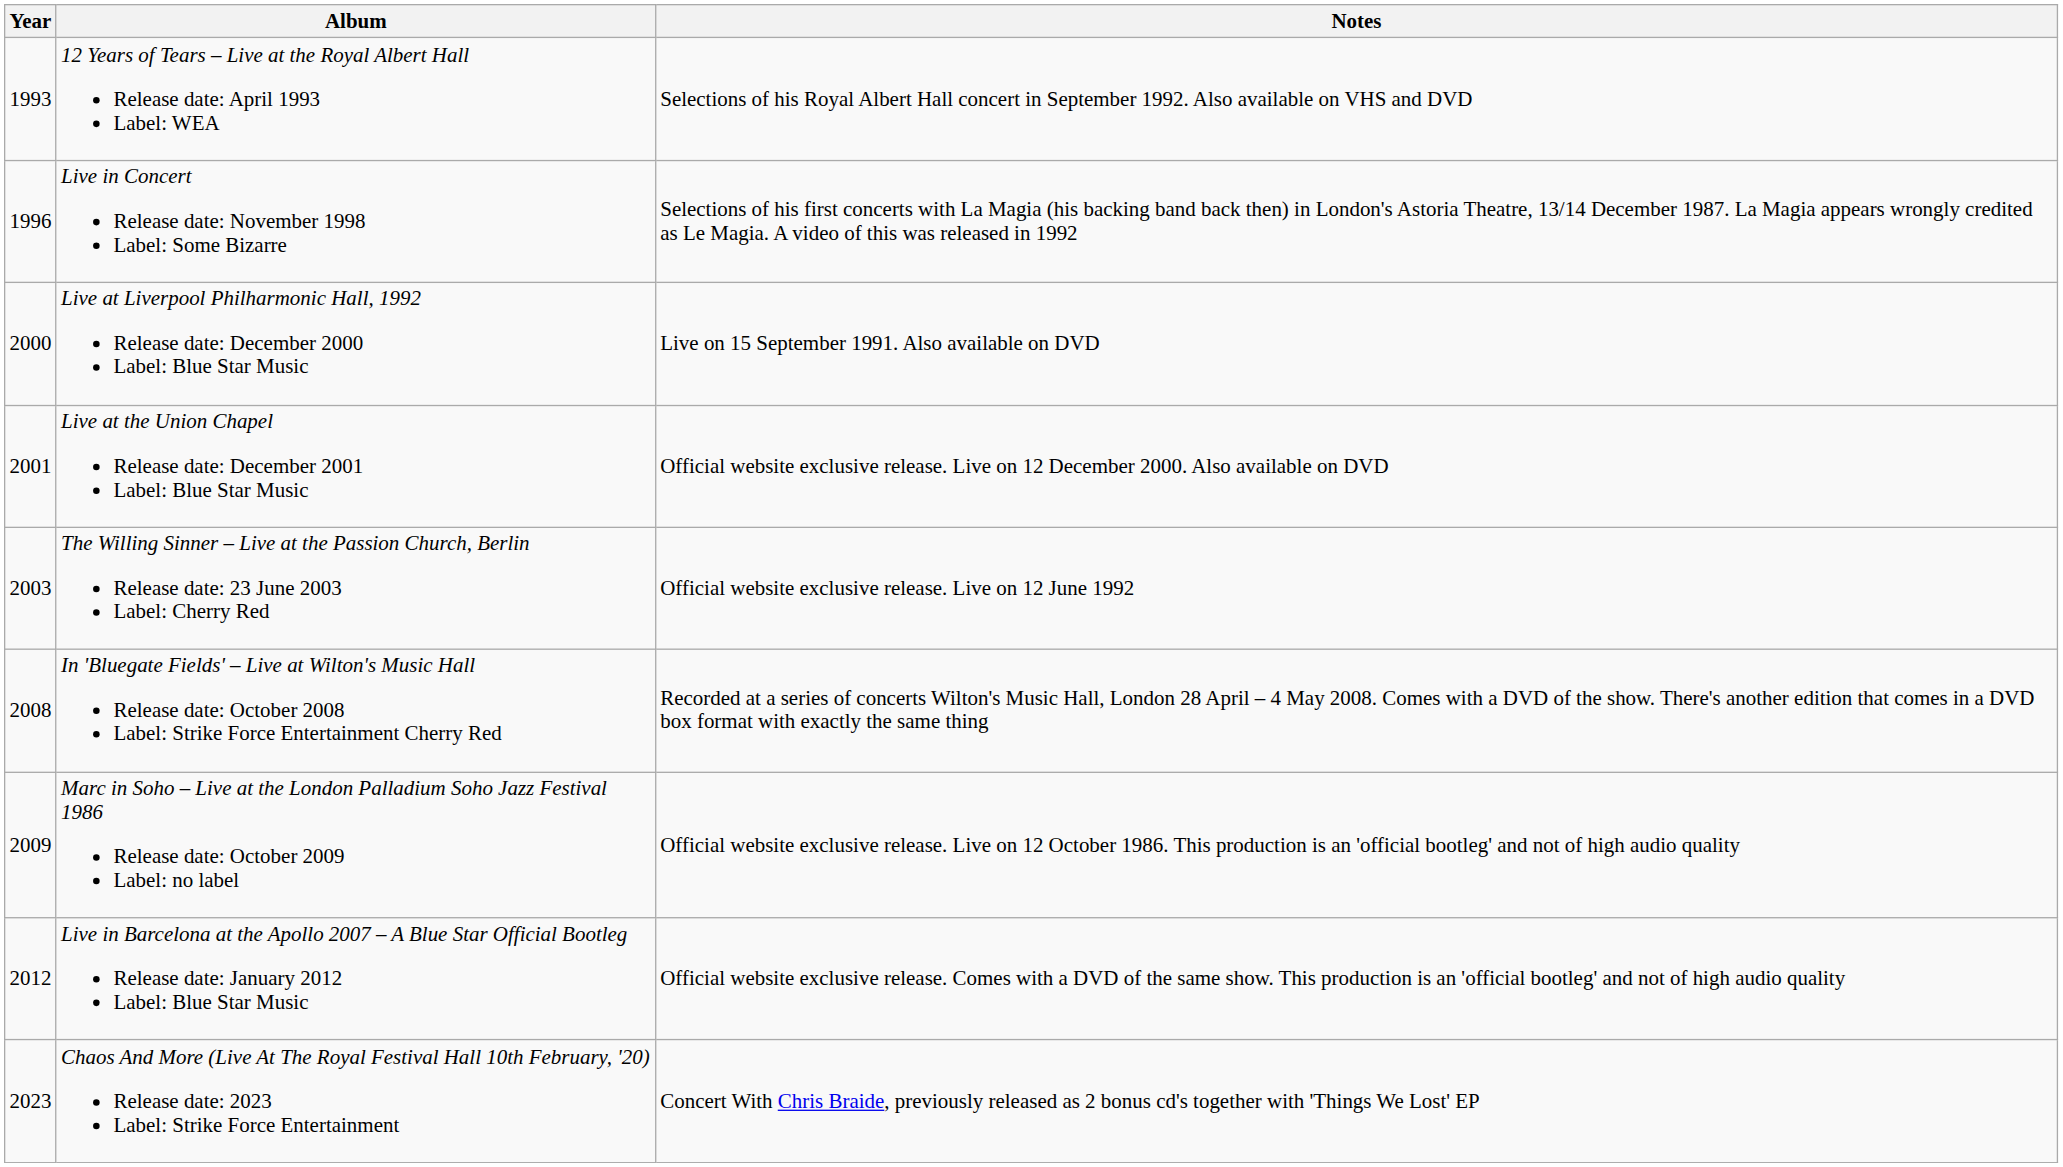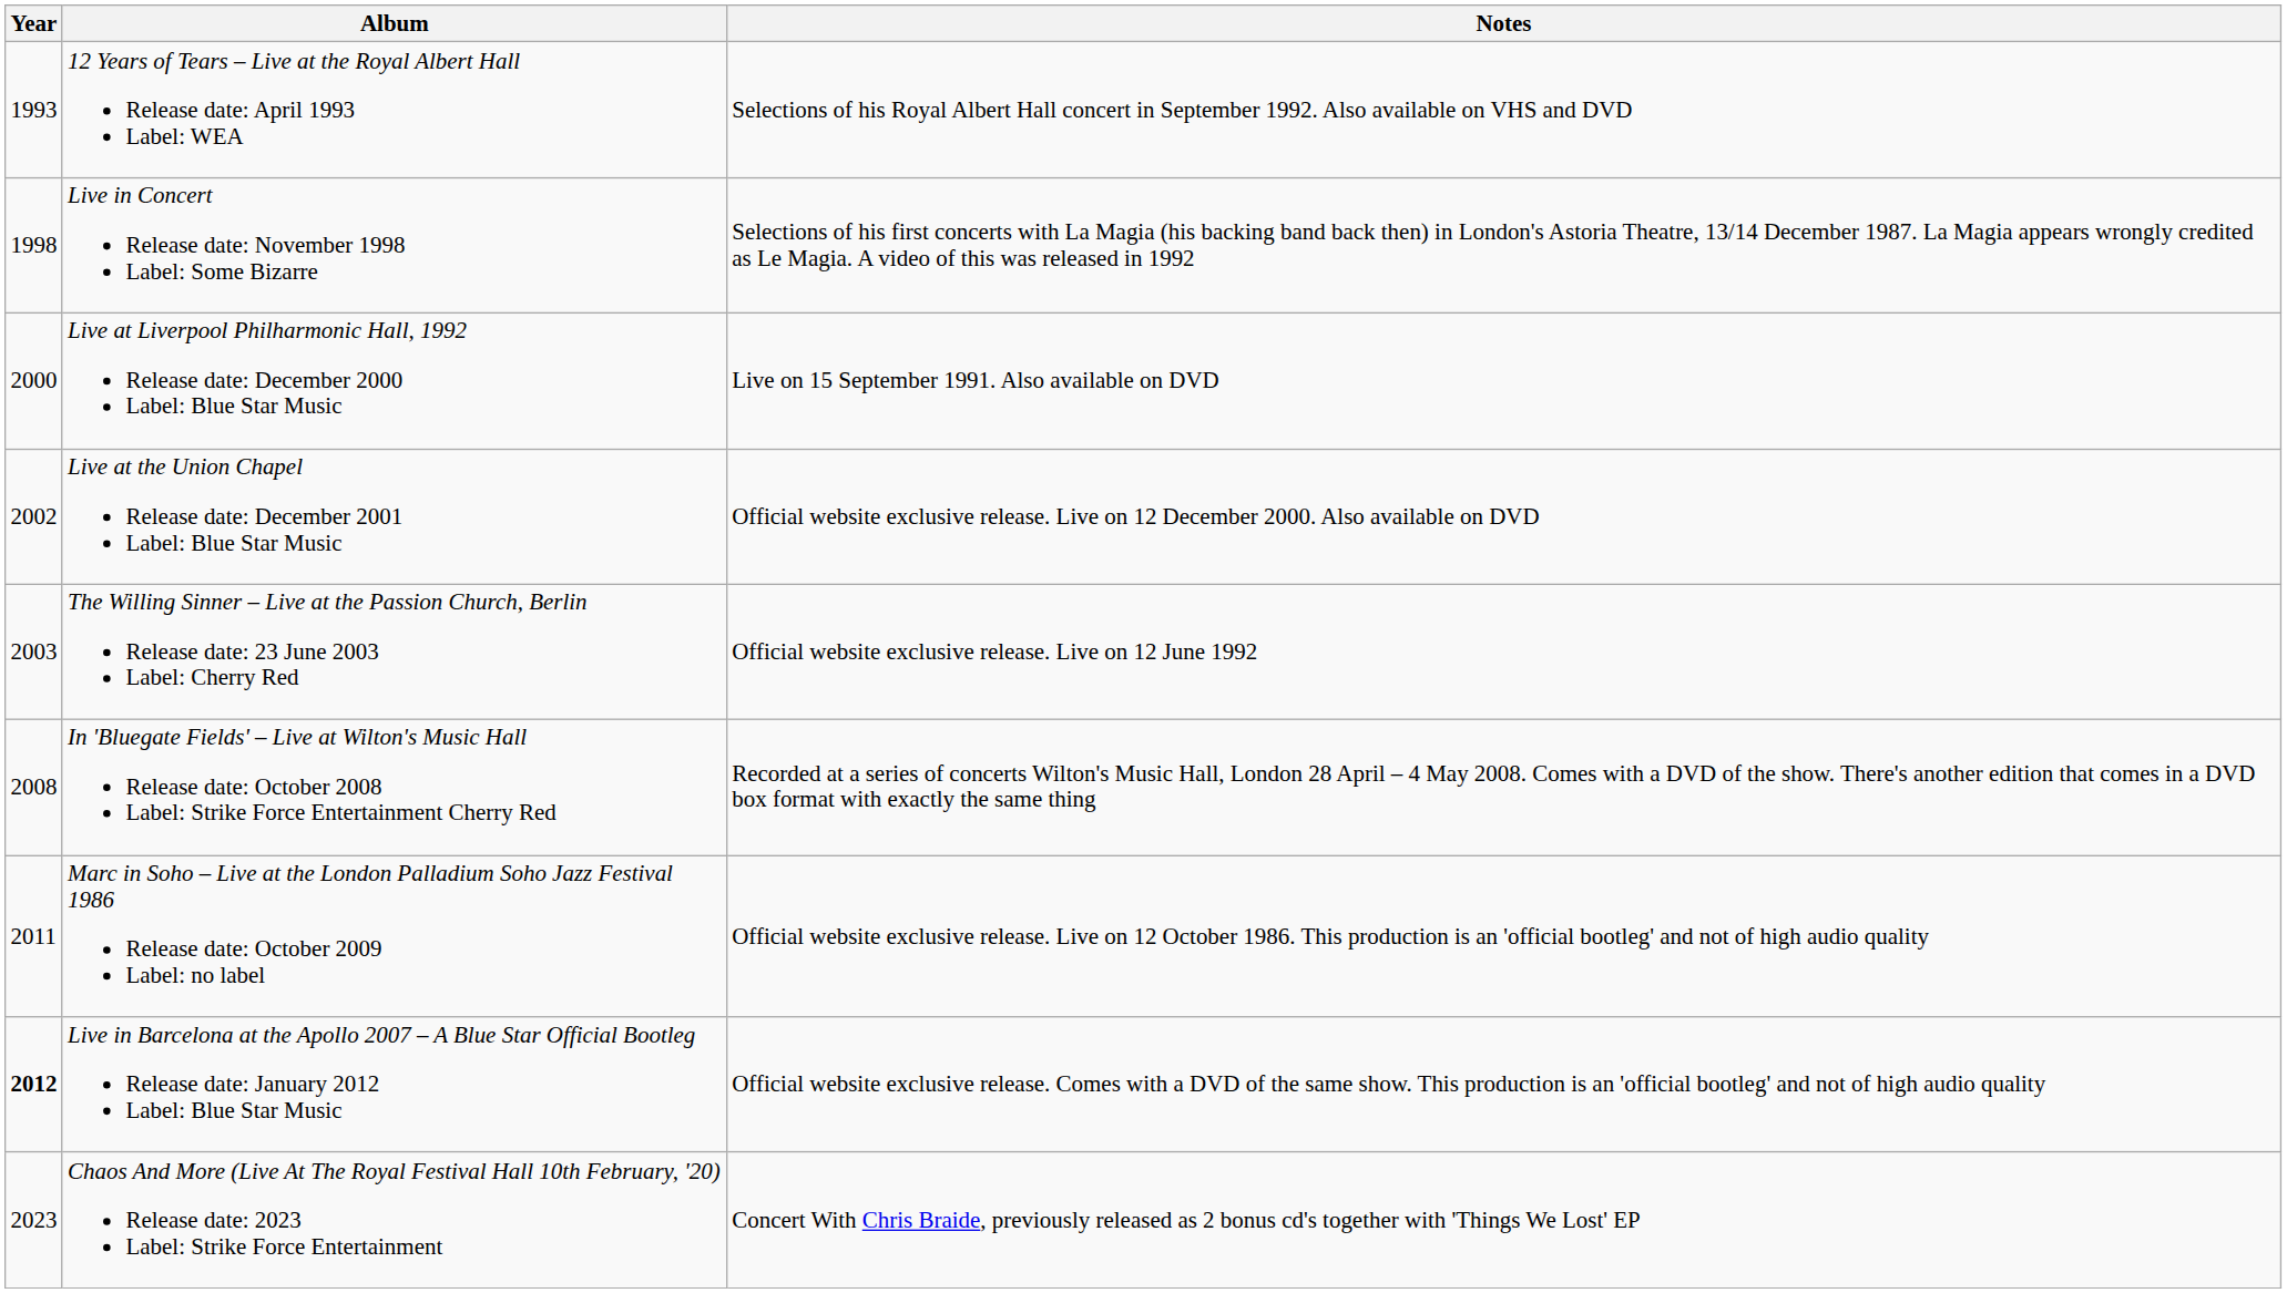row 3 | Year: 1996 -> 1998
row 5 | Year: 2001 -> 2002
row 8 | Year: 2009 -> 2011
row 9 | Year: normal -> bold
